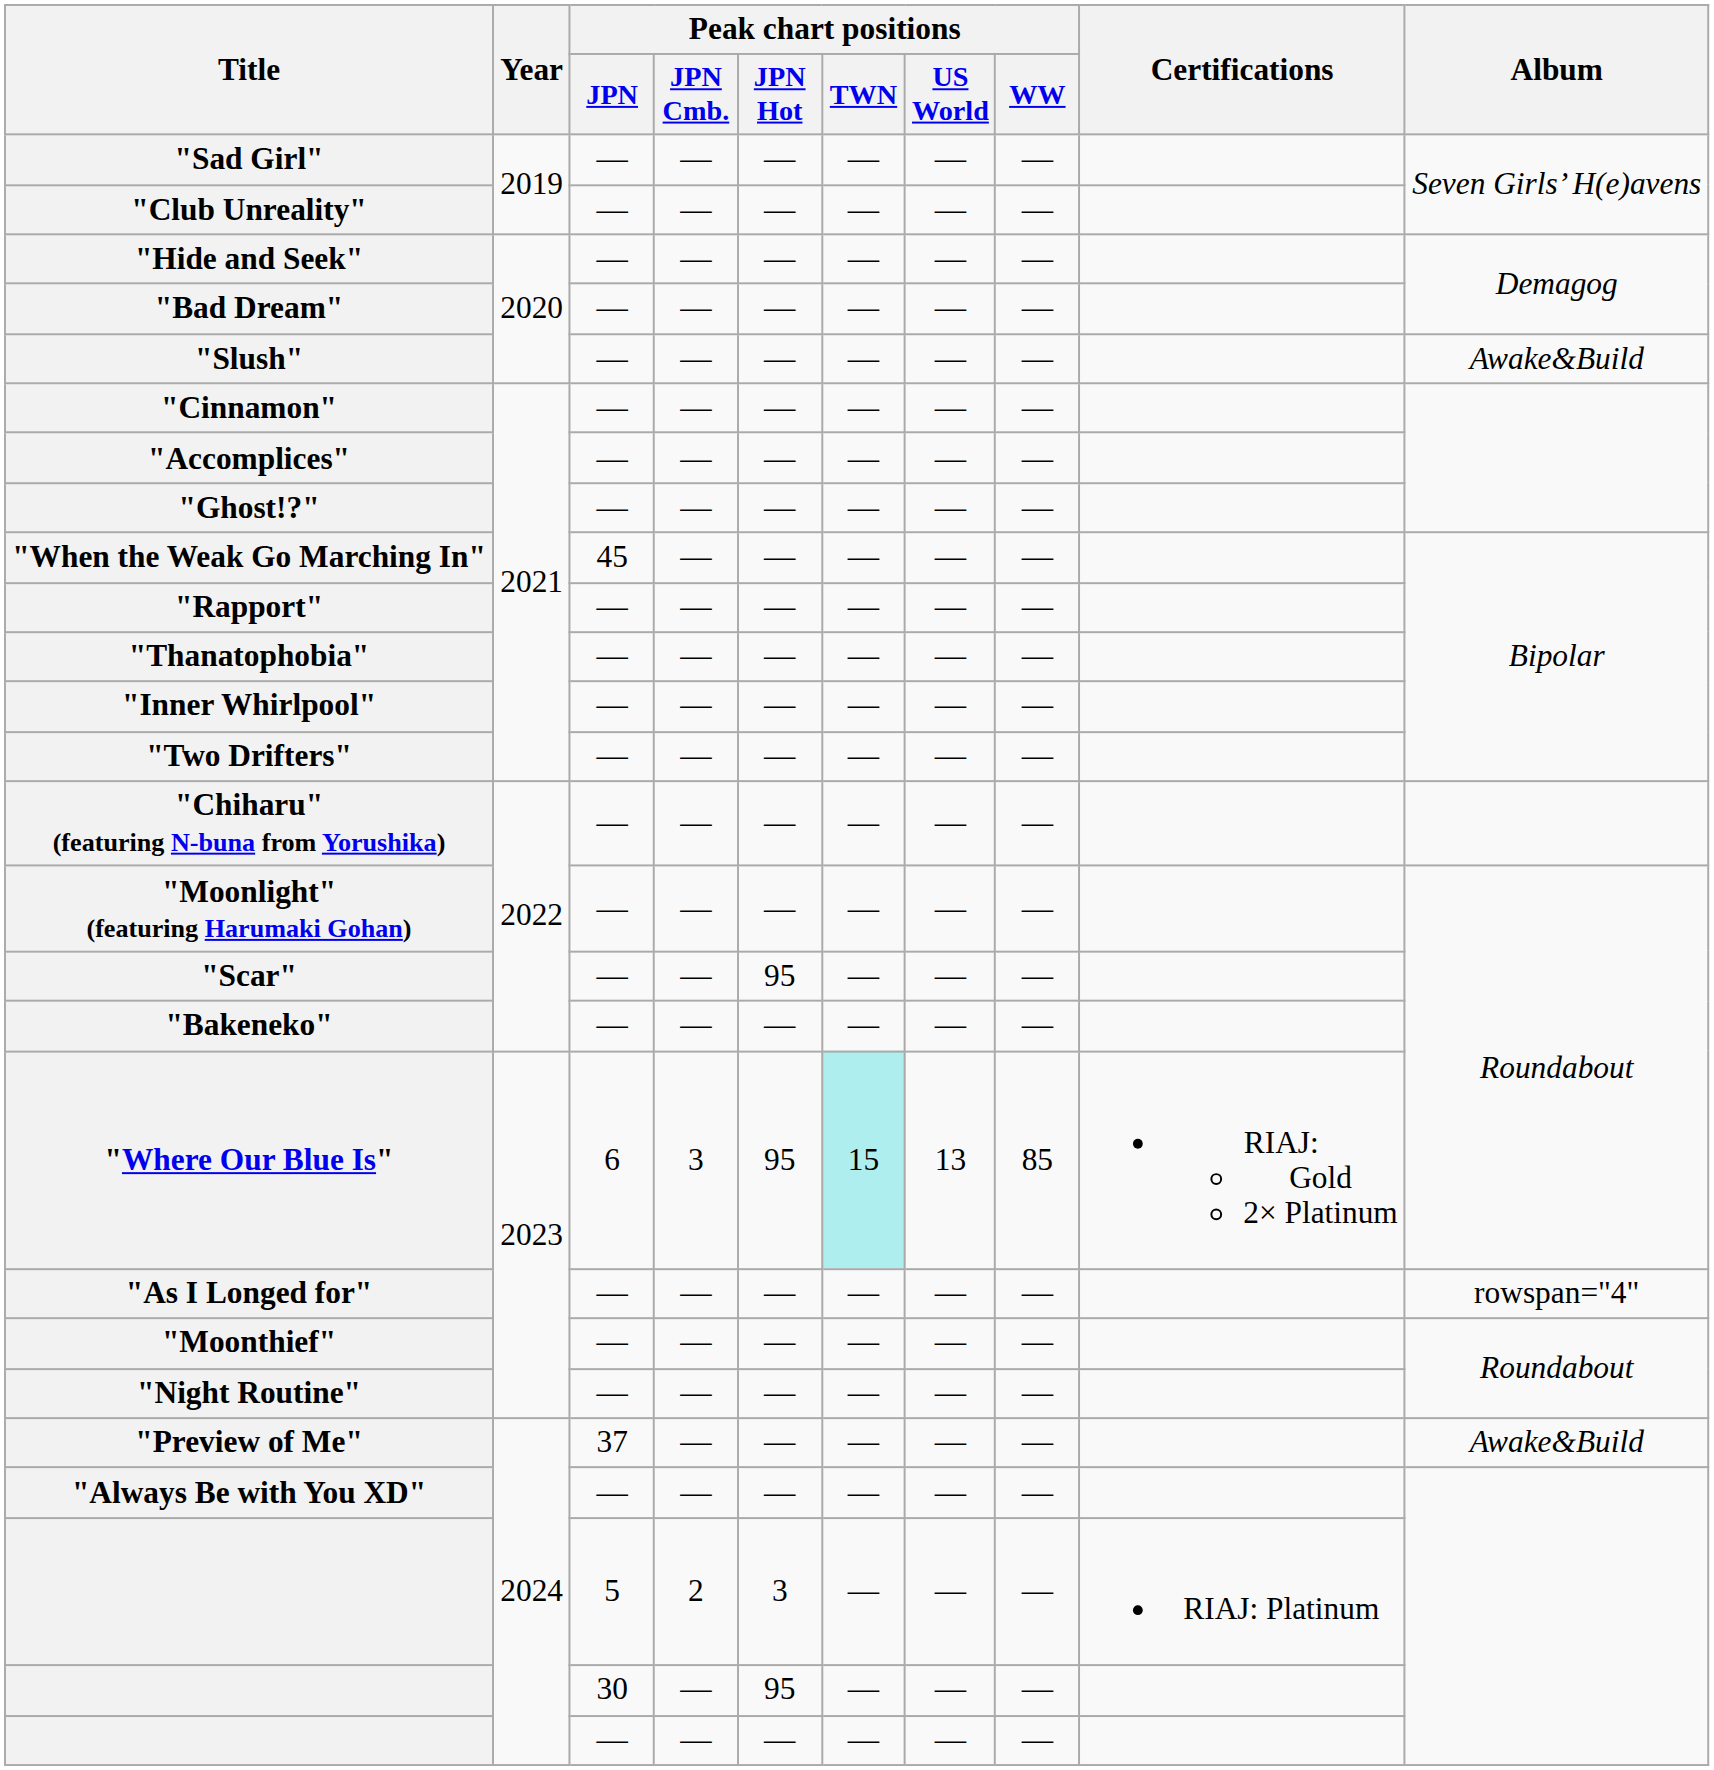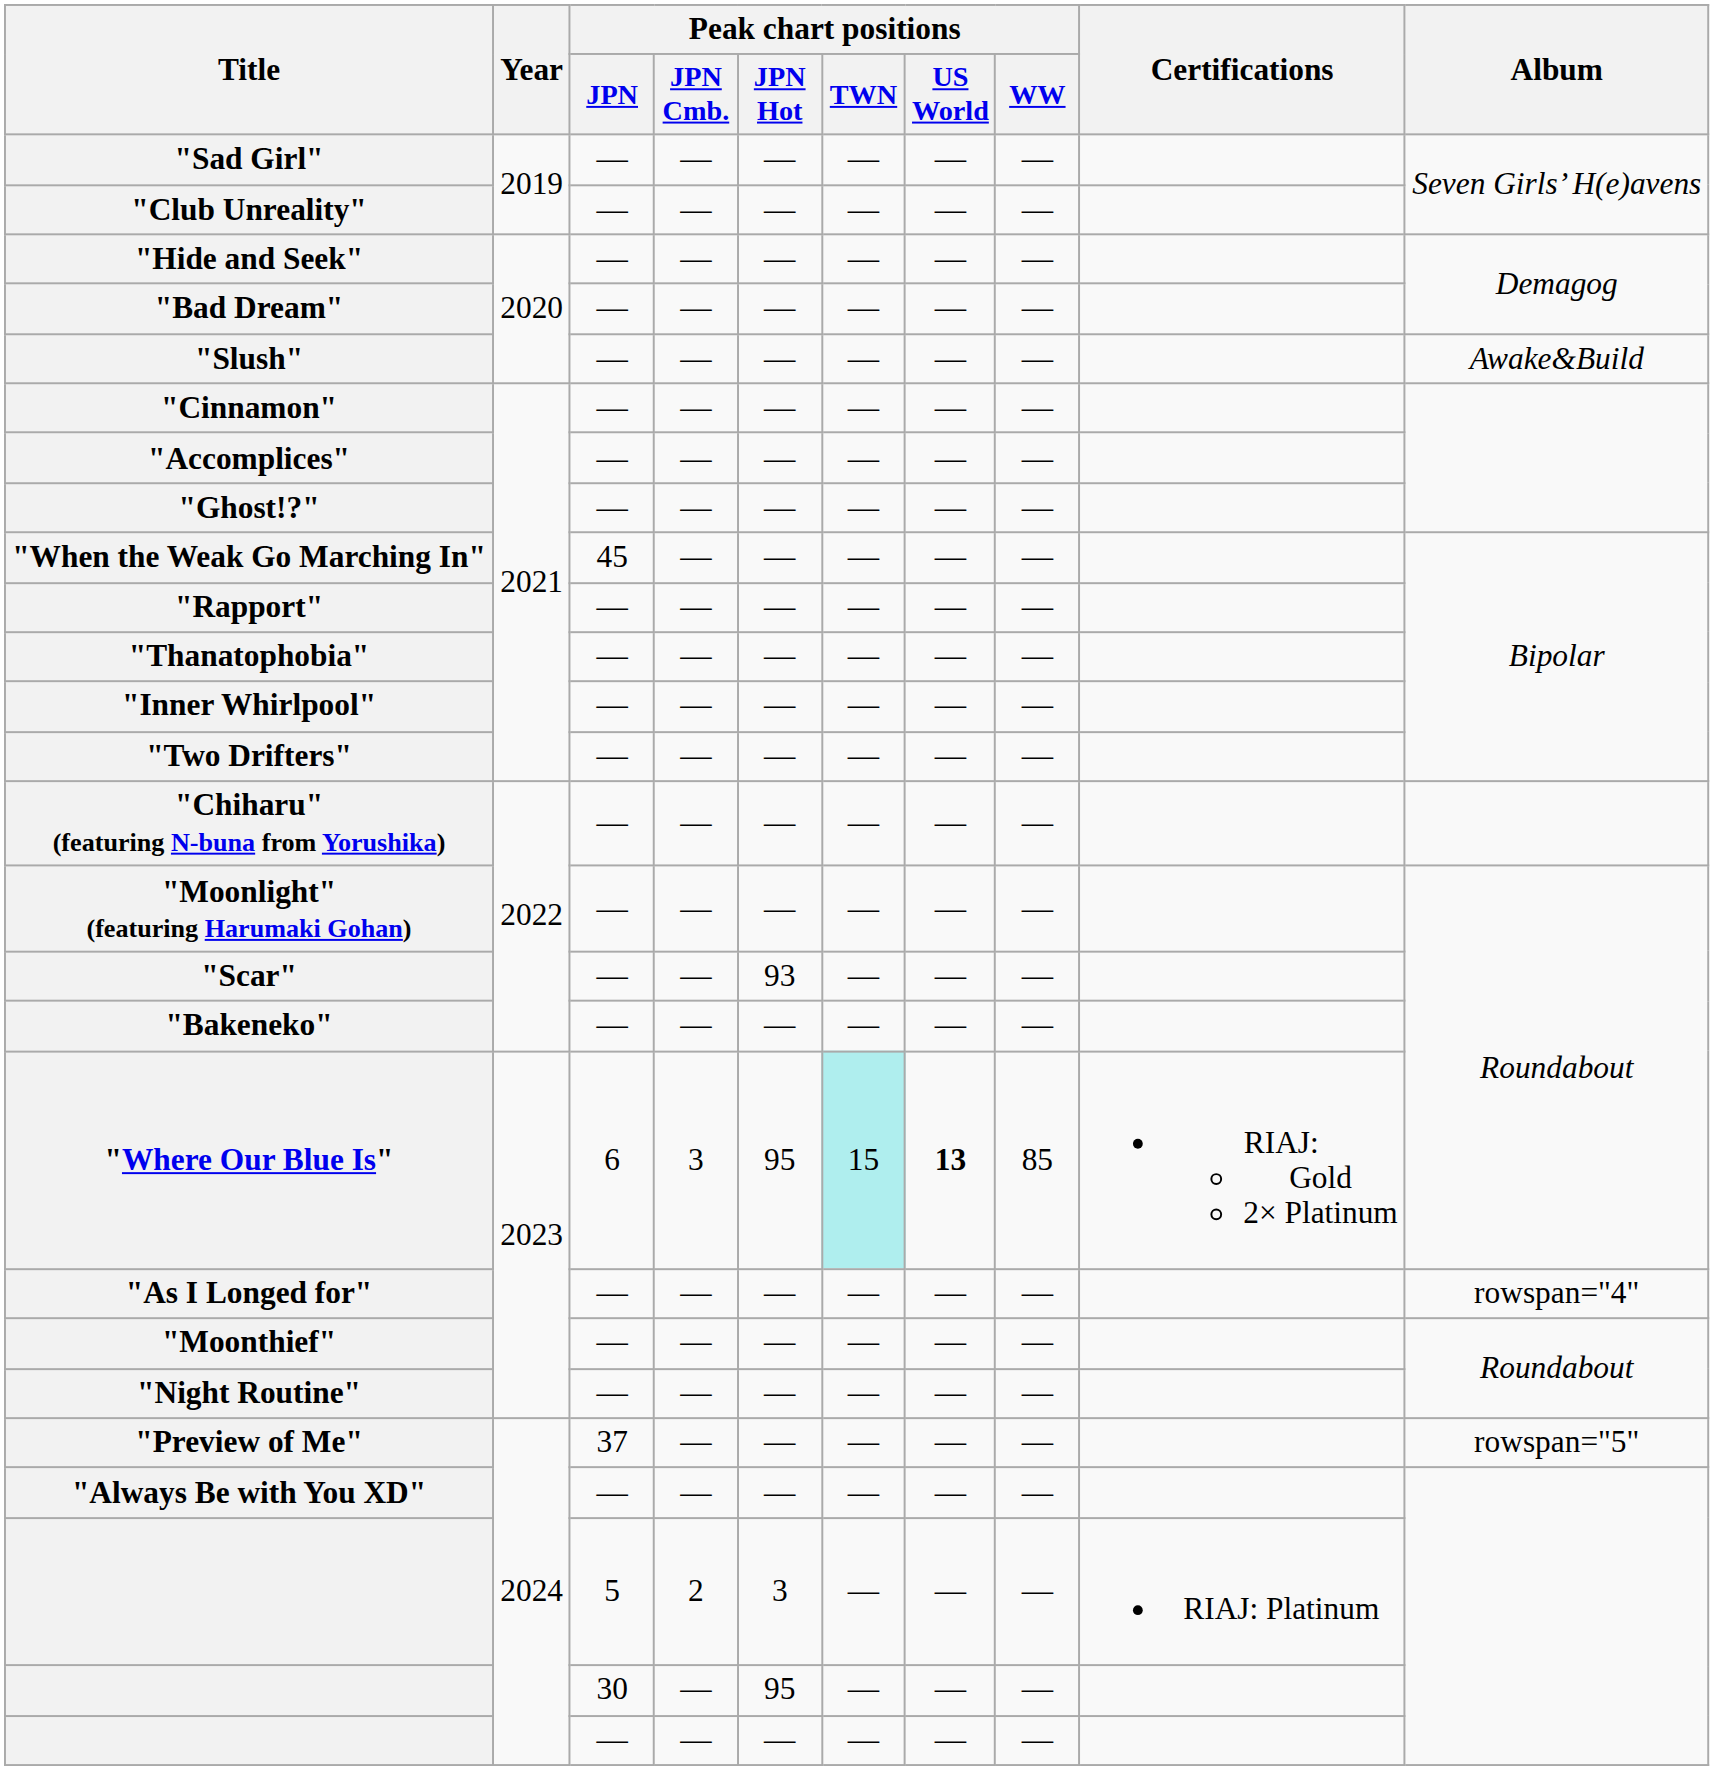"Scar" | Peak chart positions / JPN Hot: 95 -> 93
"Where Our Blue Is" | Peak chart positions / US World: normal -> bold
"Preview of Me" | Album: Awake&Build -> rowspan="5"
